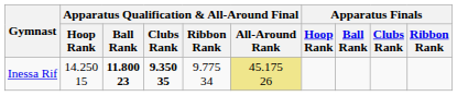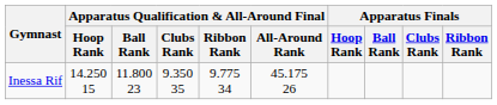Inessa Rif | Apparatus Qualification & All-Around Final / Ball Rank: bold -> normal
Inessa Rif | Apparatus Qualification & All-Around Final / Clubs Rank: bold -> normal
Inessa Rif | Apparatus Qualification & All-Around Final / All-Around Rank: khaki background -> no background
